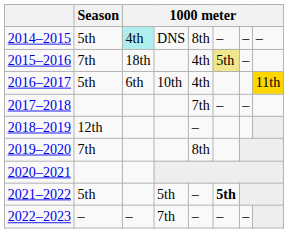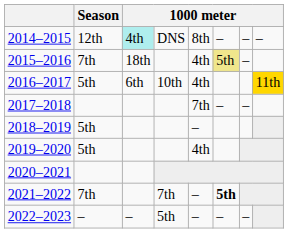2014–2015 | Season: 5th -> 12th
2018–2019 | Season: 12th -> 5th
2019–2020 | Season: 7th -> 5th
2019–2020 | column 5: 8th -> 4th
2021–2022 | Season: 5th -> 7th
2021–2022 | column 4: 5th -> 7th
2022–2023 | column 4: 7th -> 5th
